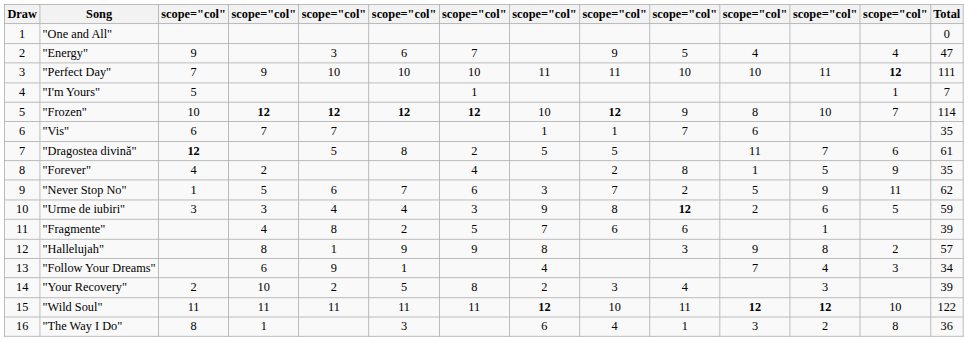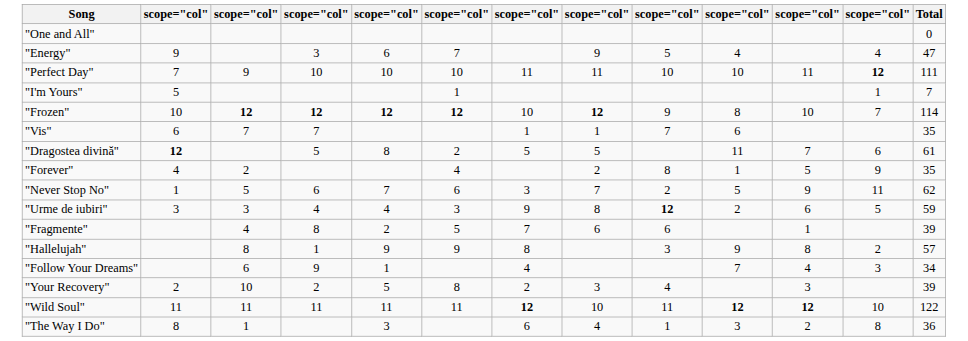- column: Draw | 1 | 2 | 3 | 4 | 5 | 6 | 7 | 8 | 9 | 10 | 11 | 12 | 13 | 14 | 15 | 16
